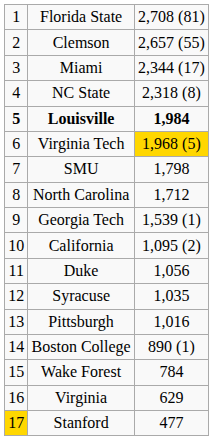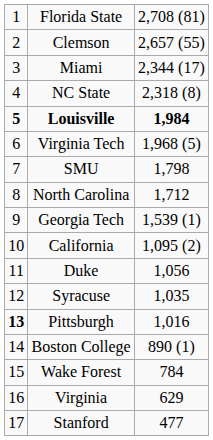Virginia Tech | column 3: gold background -> no background
Pittsburgh | column 1: normal -> bold
Stanford | column 1: gold background -> no background
